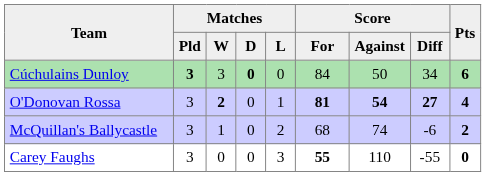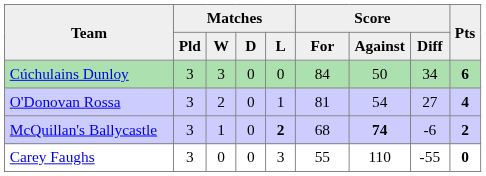Cúchulains Dunloy | Matches / Pld: bold -> normal
Cúchulains Dunloy | Matches / D: bold -> normal
O'Donovan Rossa | Matches / W: bold -> normal
O'Donovan Rossa | Score / For: bold -> normal
O'Donovan Rossa | Score / Against: bold -> normal
O'Donovan Rossa | Score / Diff: bold -> normal
McQuillan's Ballycastle | Matches / L: normal -> bold
McQuillan's Ballycastle | Score / Against: normal -> bold
Carey Faughs | Score / For: bold -> normal
